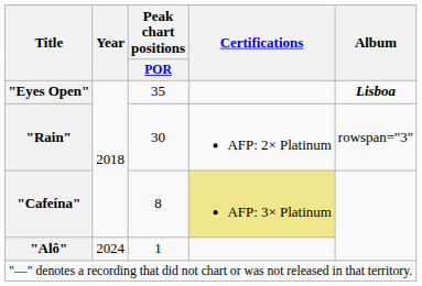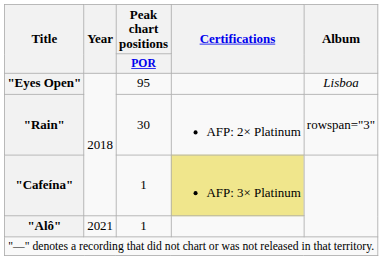"Eyes Open" | Peak chart positions / POR: 35 -> 95
"Eyes Open" | Album: bold -> normal
"Cafeína" | Peak chart positions / POR: 8 -> 1
"Alô" | Year: 2024 -> 2021
